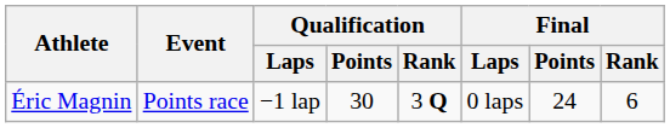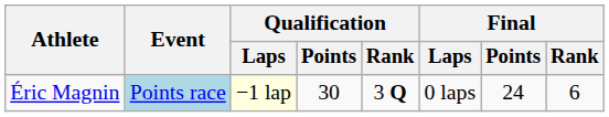Éric Magnin | Event: no background -> lightblue background
Éric Magnin | Qualification / Laps: no background -> lightyellow background
